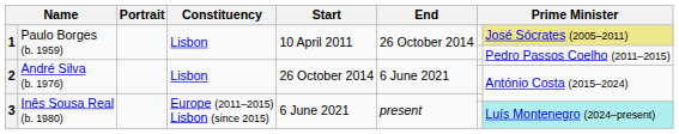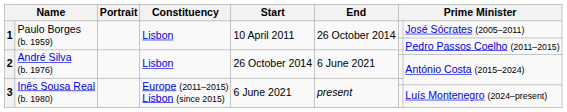row 2 | column 8: khaki background -> no background
row 7 | column 8: paleturquoise background -> no background
